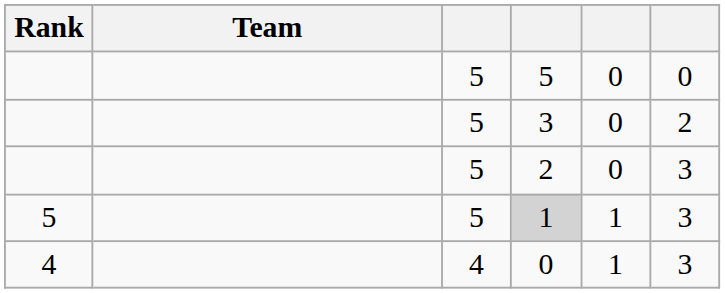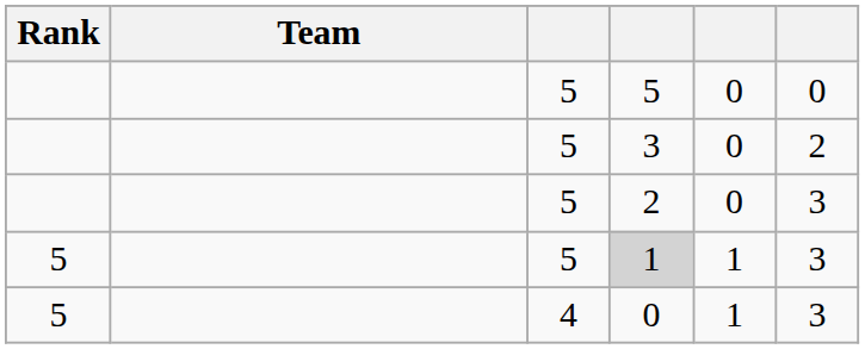row 6 | Rank: 4 -> 5
